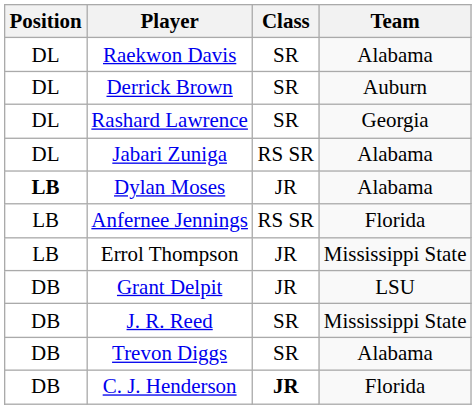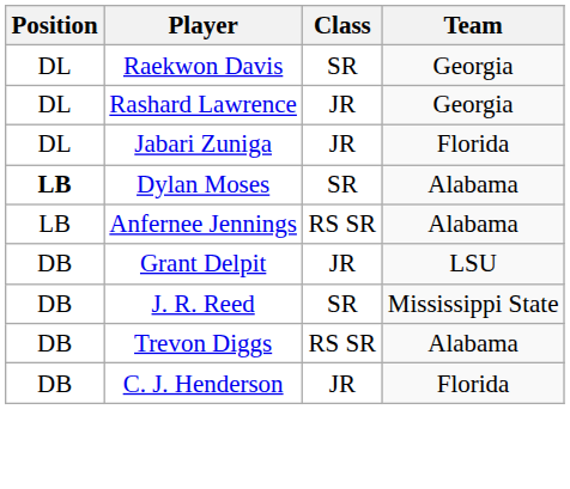Raekwon Davis | Team: Alabama -> Georgia
- row: DL | Derrick Brown | SR | Auburn
Rashard Lawrence | Class: SR -> JR
Jabari Zuniga | Class: RS SR -> JR
Jabari Zuniga | Team: Alabama -> Florida
Dylan Moses | Class: JR -> SR
Anfernee Jennings | Team: Florida -> Alabama
- row: LB | Errol Thompson | JR | Mississippi State
Trevon Diggs | Class: SR -> RS SR
C. J. Henderson | Class: bold -> normal
